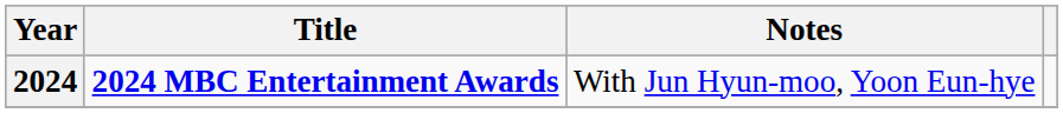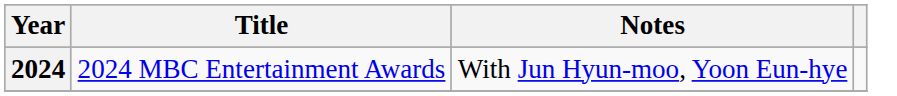2024 | Title: bold -> normal
